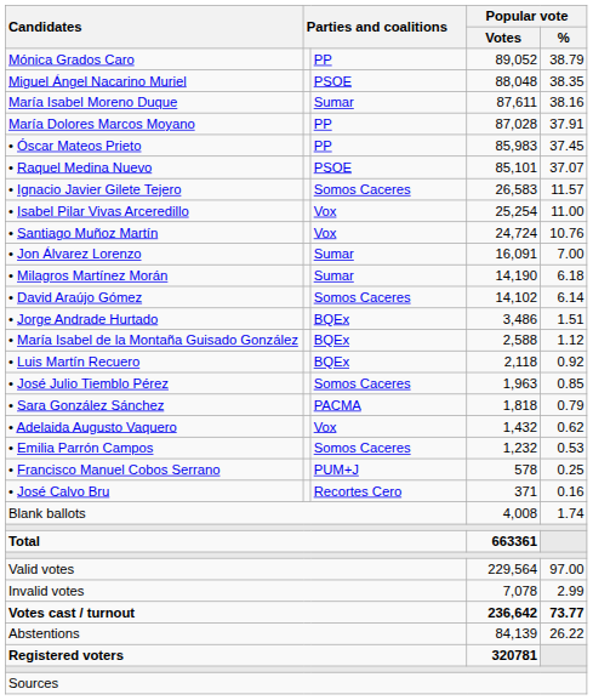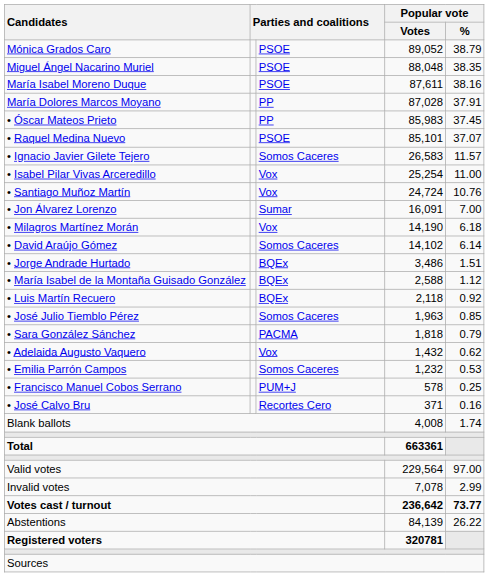Mónica Grados Caro | column 3: PP -> PSOE
María Isabel Moreno Duque | column 3: Sumar -> PSOE
• Milagros Martínez Morán | column 3: Sumar -> Vox
